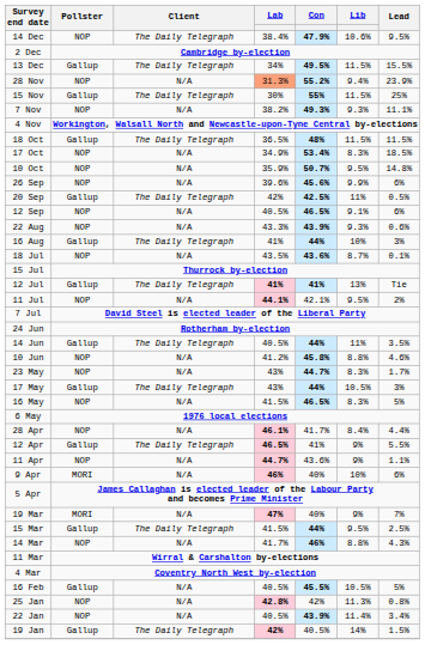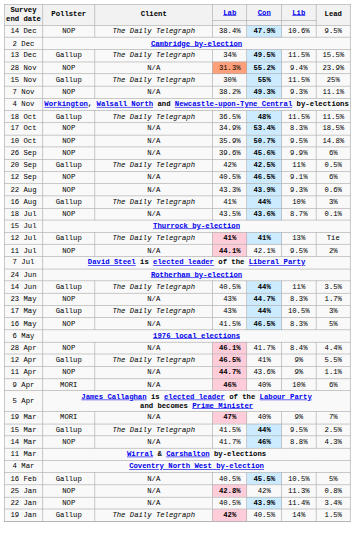- row: 10 Jun | NOP | N/A | 41.2% | 45.8% | 8.8% | 4.6%
